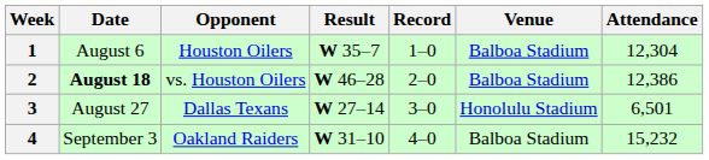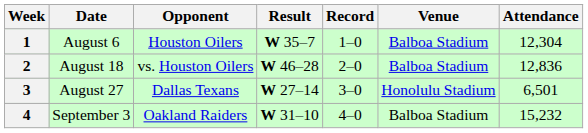2 | Date: bold -> normal
2 | Attendance: 12,386 -> 12,836
